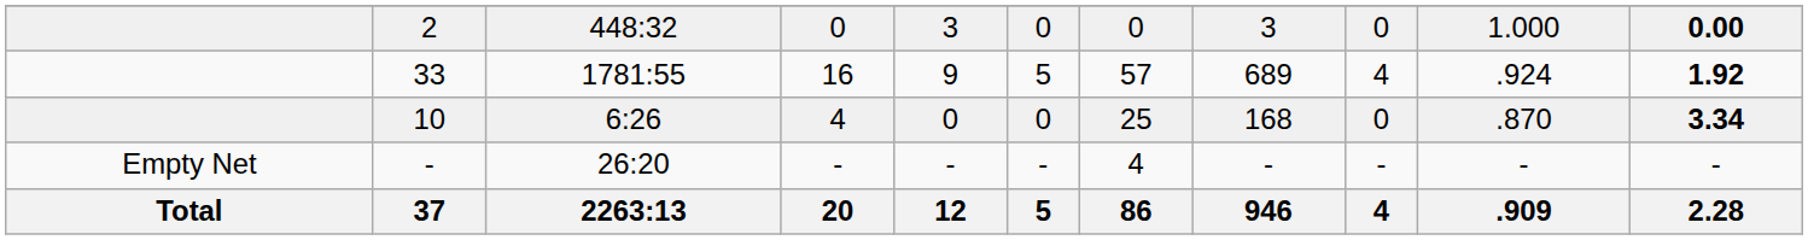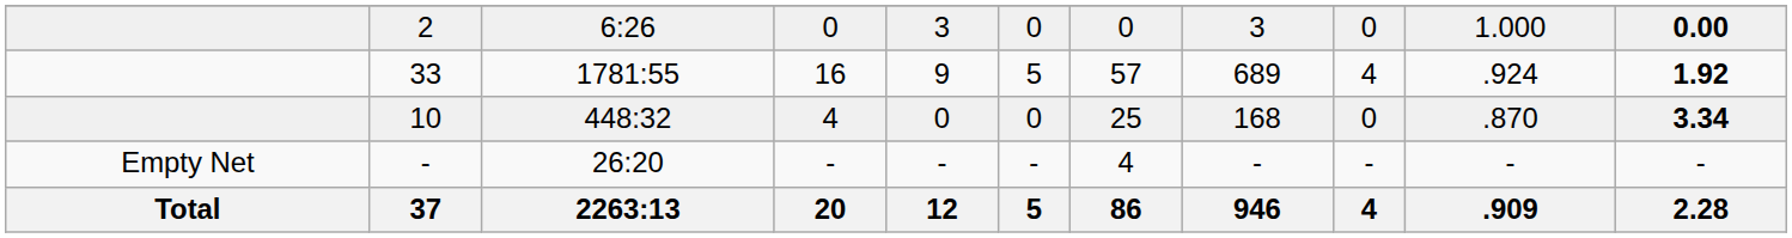2 | column 3: 448:32 -> 6:26
10 | column 3: 6:26 -> 448:32
